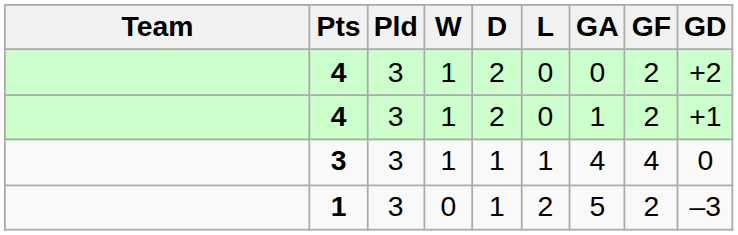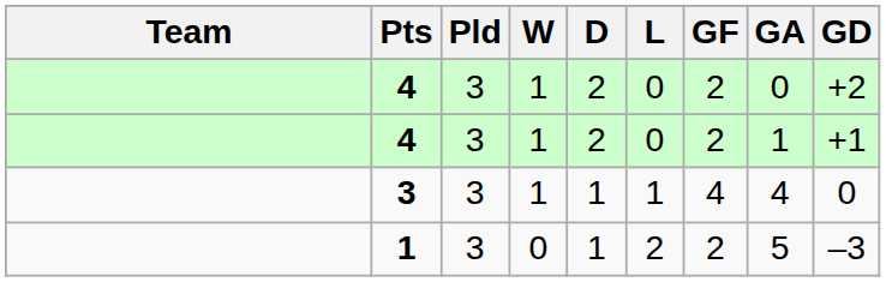columns swapped: GF <-> GA
